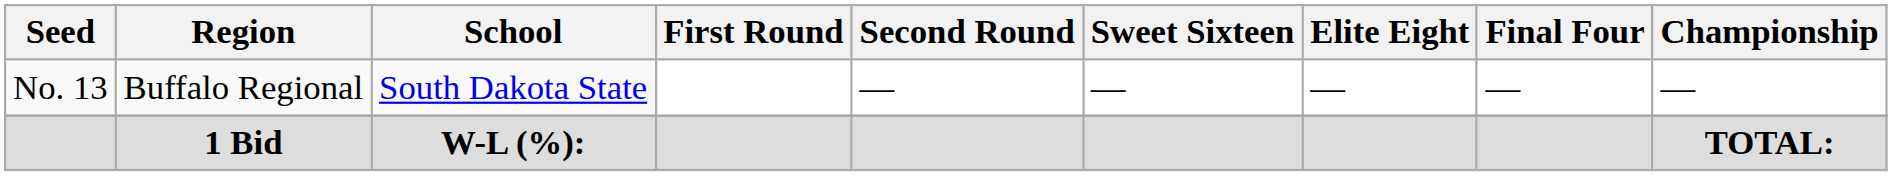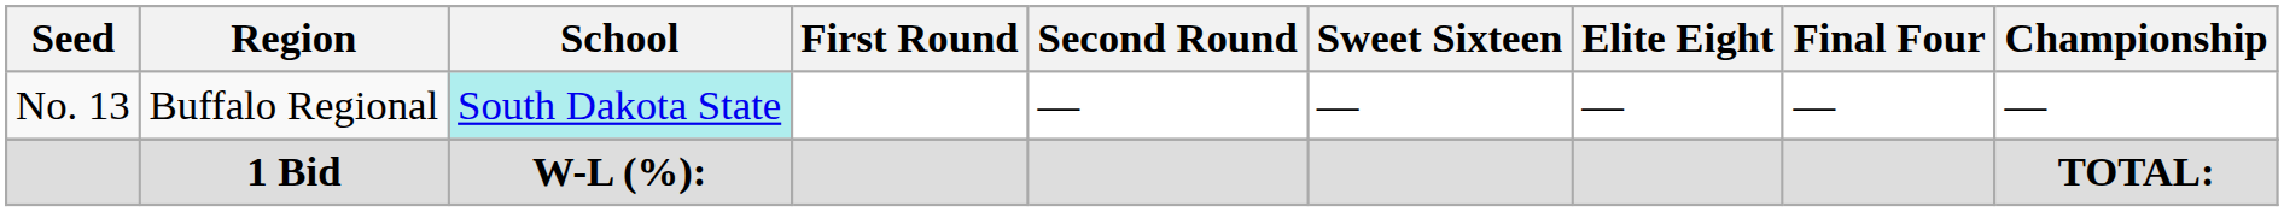No. 13 | School: no background -> paleturquoise background
